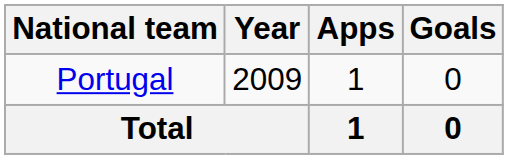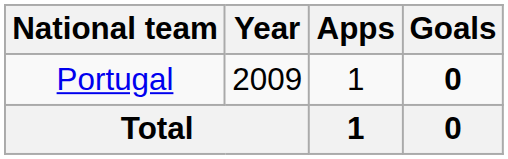Portugal | Goals: normal -> bold
